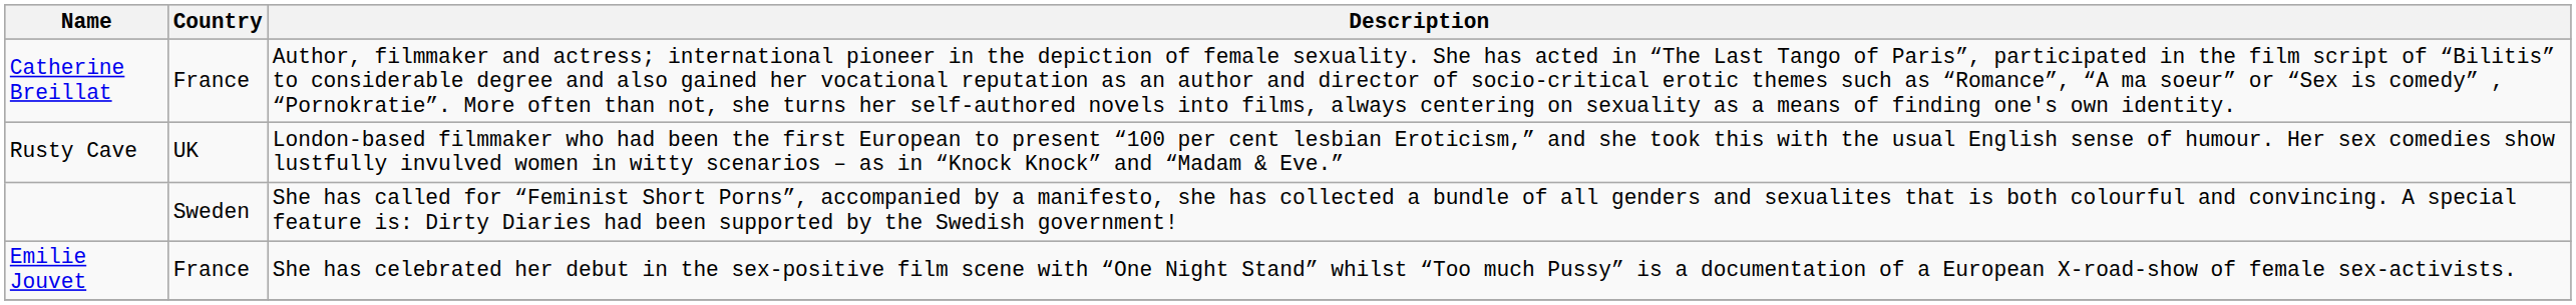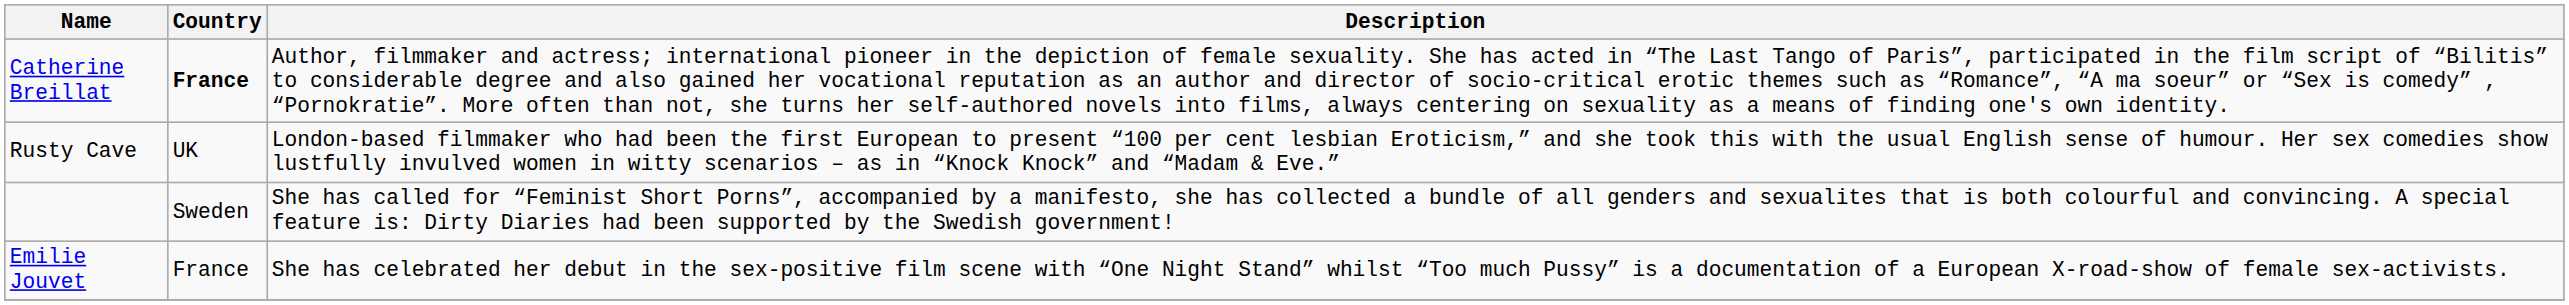Catherine Breillat | Country: normal -> bold
